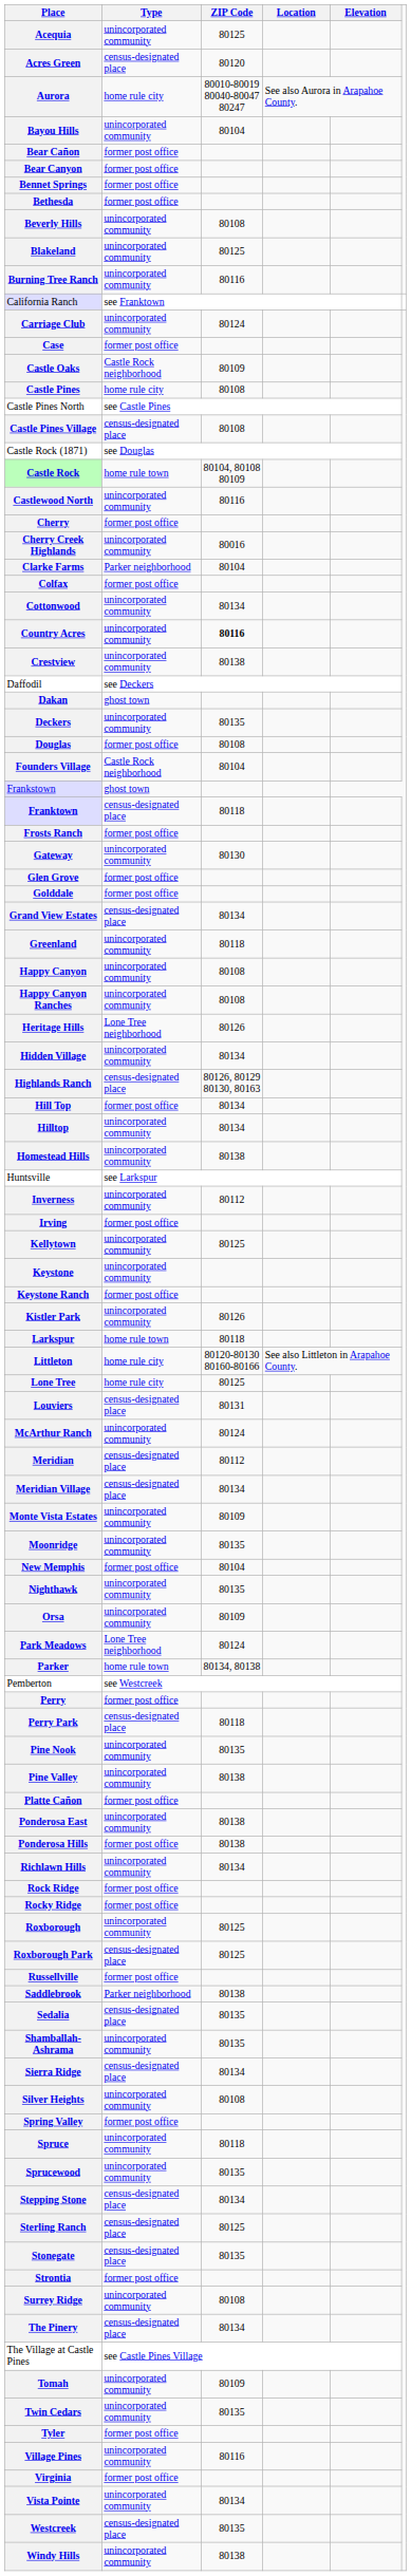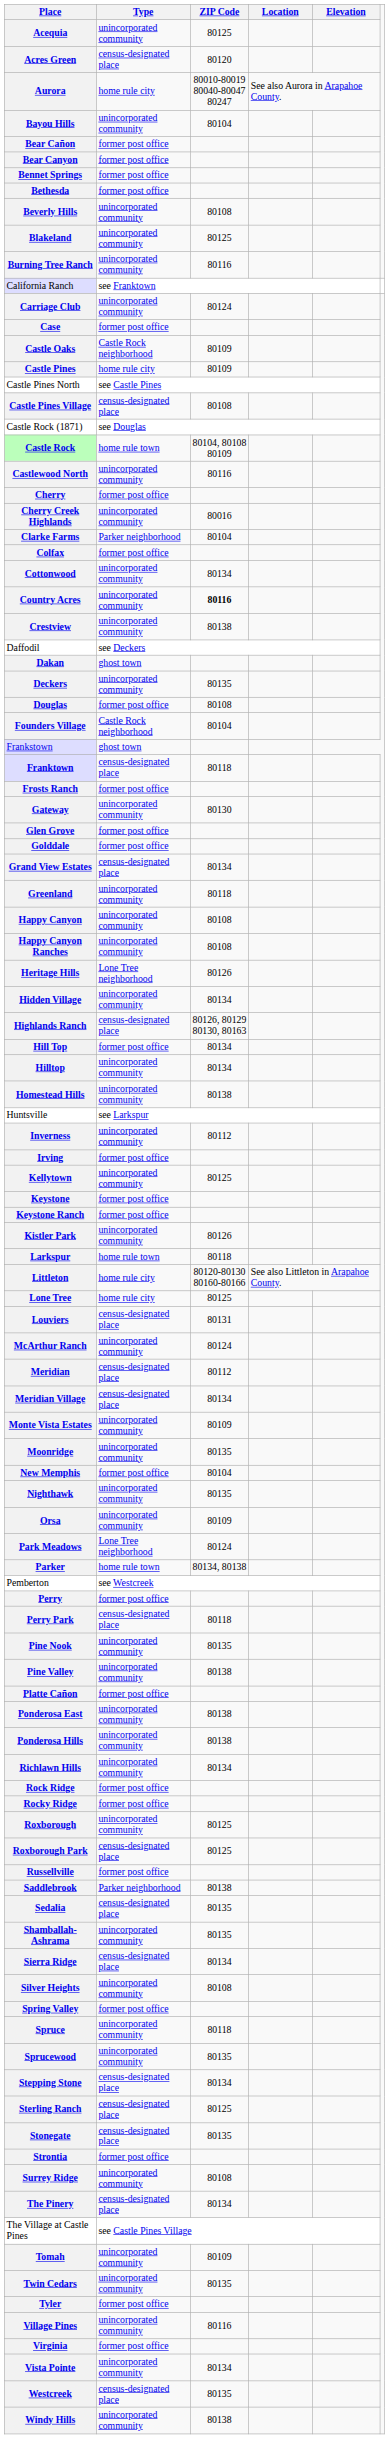Castle Pines | ZIP Code: 80108 -> 80109
Keystone | Type: unincorporated community -> former post office
Ponderosa Hills | Type: former post office -> unincorporated community
